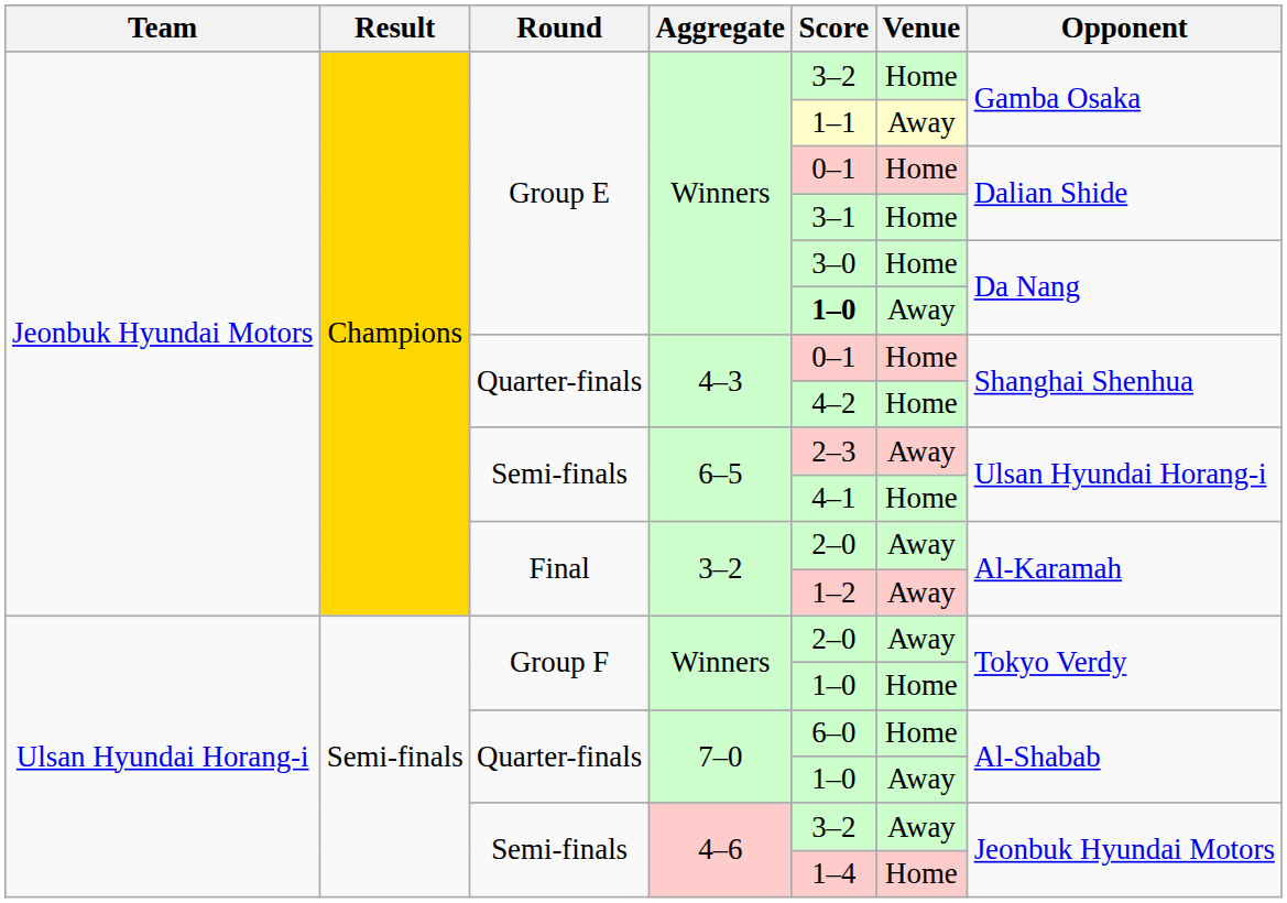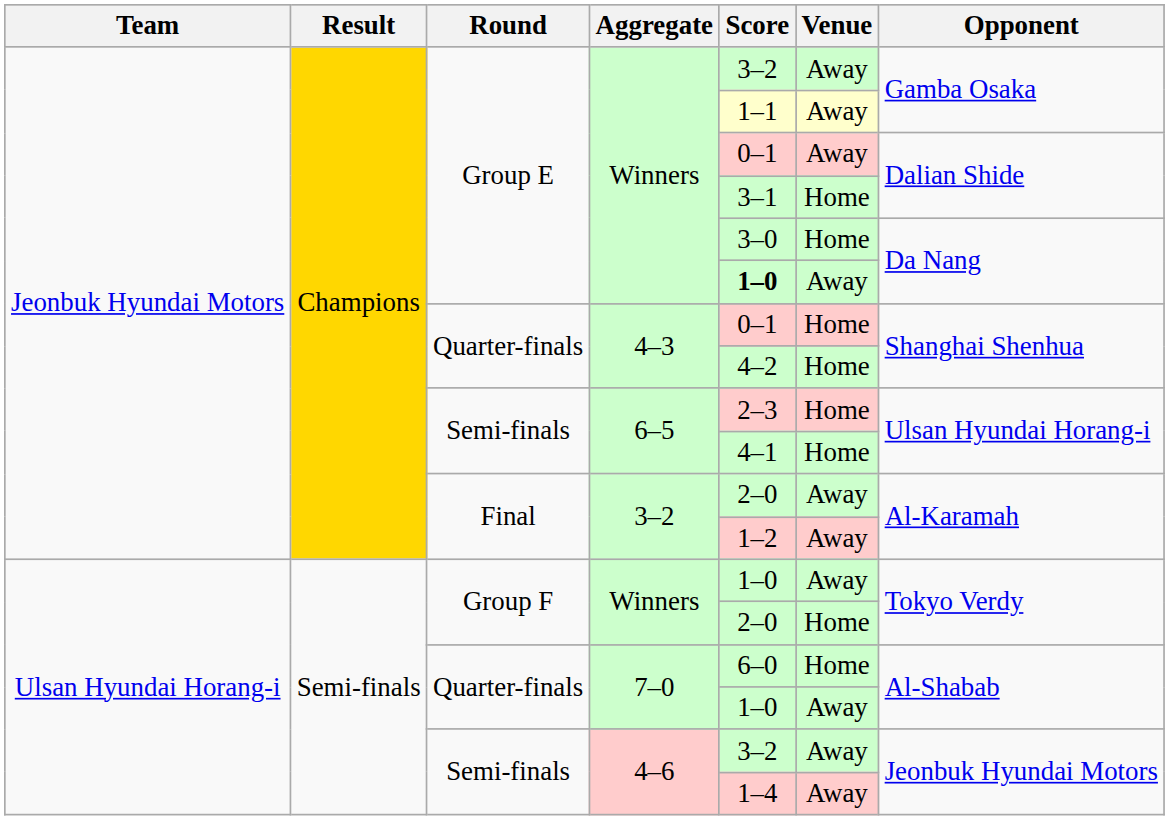row 2 | Venue: Home -> Away
row 4 | Venue: Home -> Away
row 10 | Venue: Away -> Home
row 14 | Score: 2–0 -> 1–0
row 15 | Score: 1–0 -> 2–0
row 19 | Venue: Home -> Away
